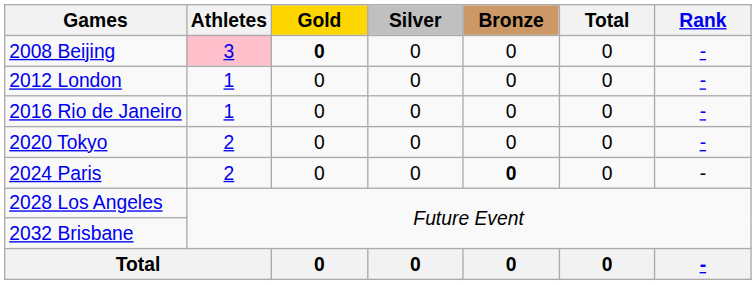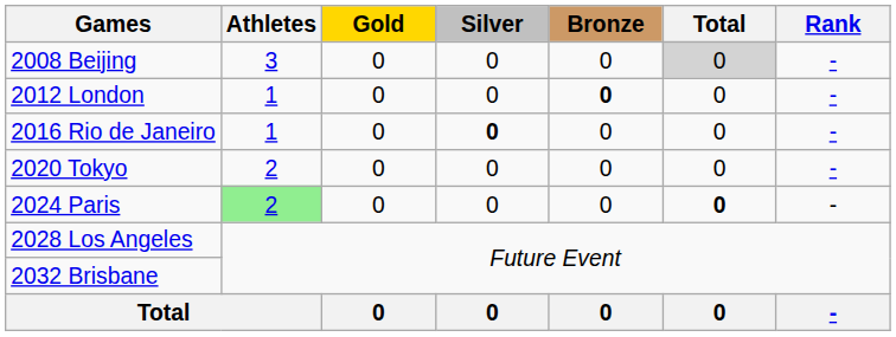2008 Beijing | Athletes: pink background -> no background
2008 Beijing | Gold: bold -> normal
2008 Beijing | Total: no background -> lightgrey background
2012 London | Bronze: normal -> bold
2016 Rio de Janeiro | Silver: normal -> bold
2024 Paris | Athletes: no background -> lightgreen background
2024 Paris | Bronze: bold -> normal
2024 Paris | Total: normal -> bold
